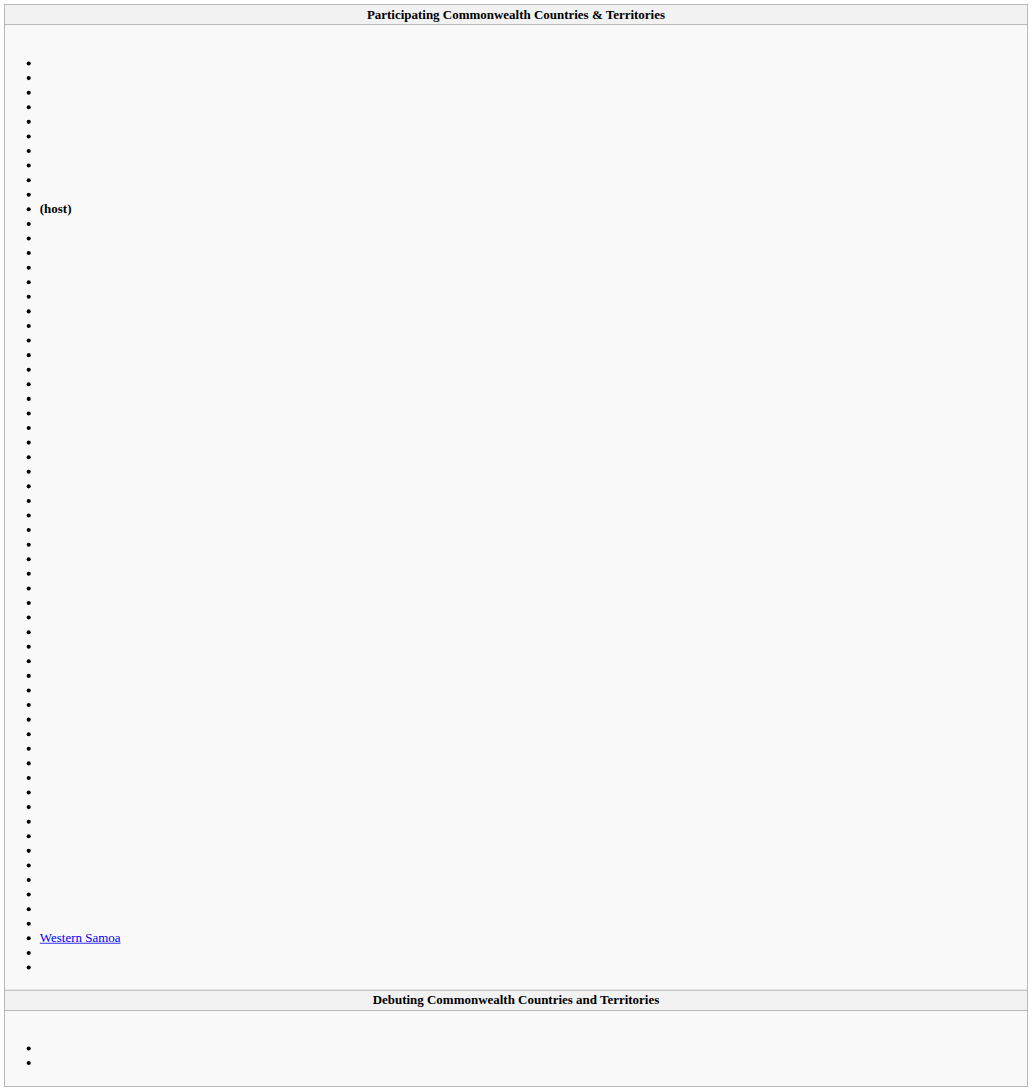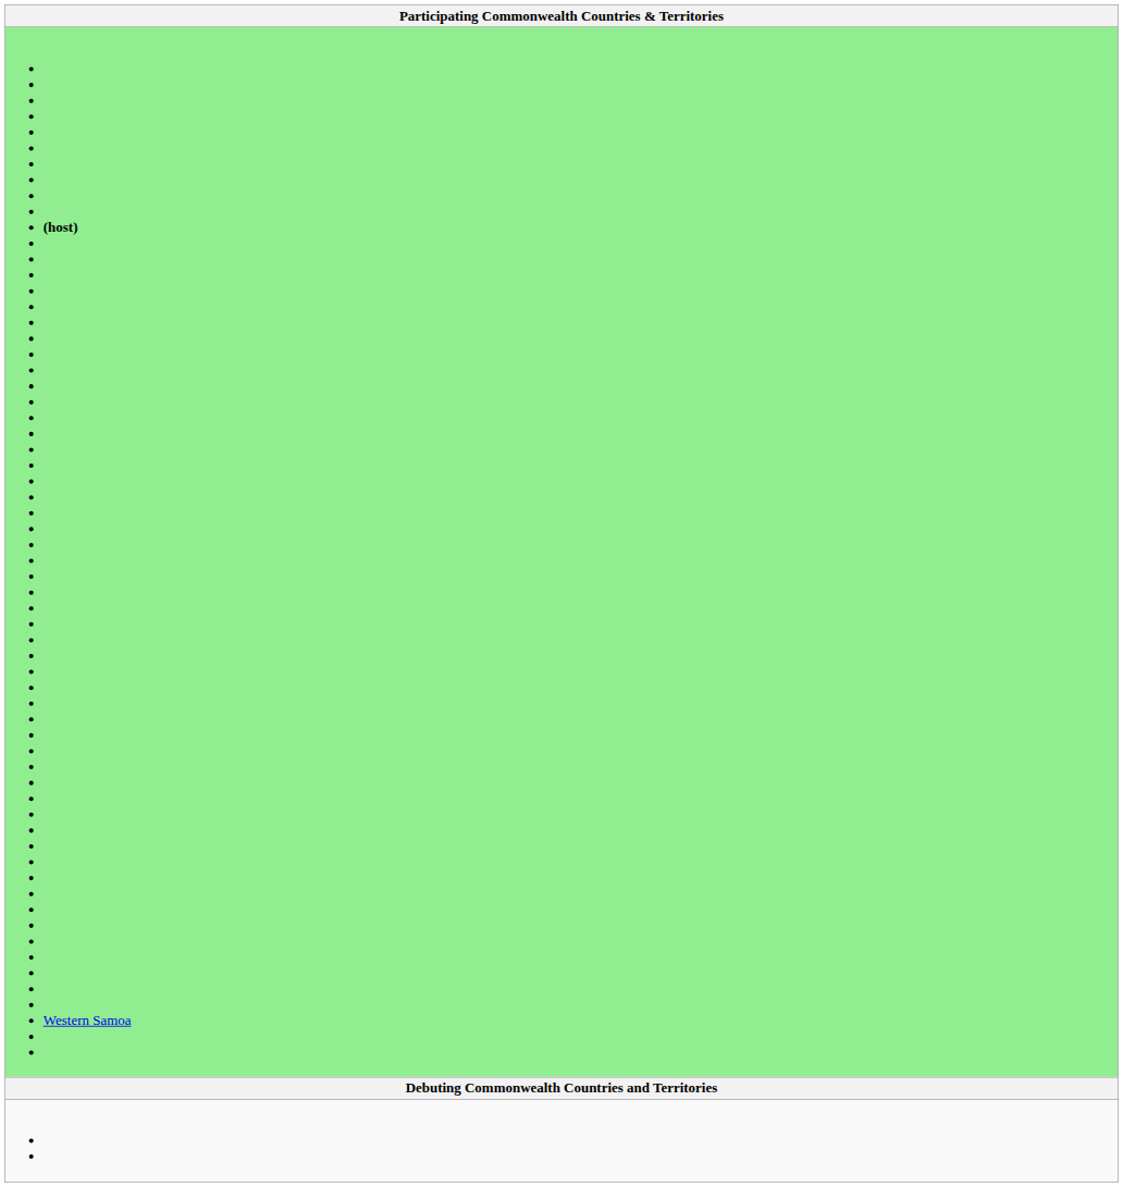row 2 | column 1: no background -> lightgreen background
